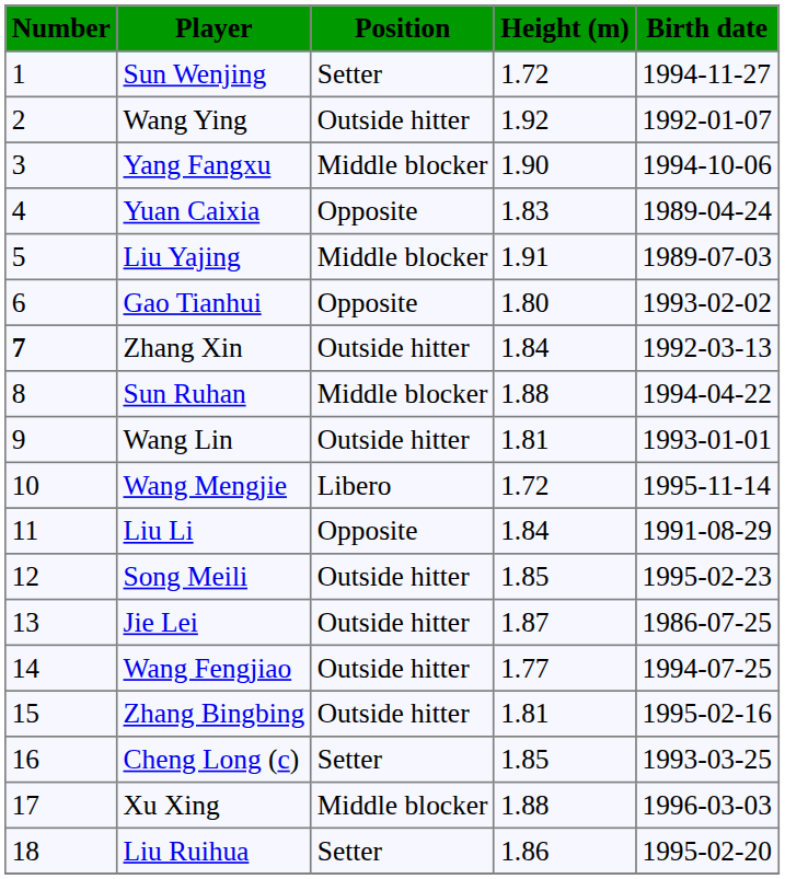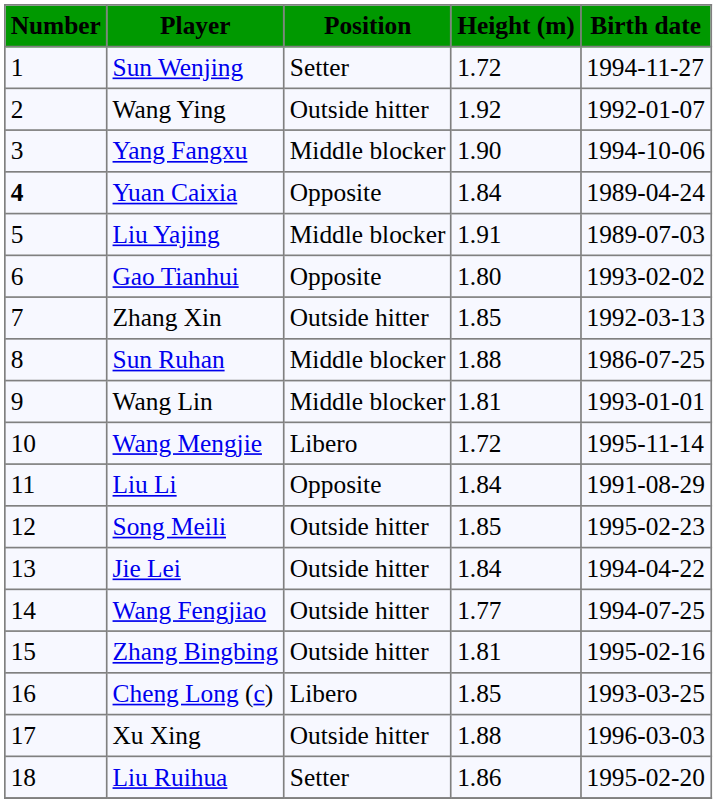Yuan Caixia | Number: normal -> bold
Yuan Caixia | Height (m): 1.83 -> 1.84
Zhang Xin | Number: bold -> normal
Zhang Xin | Height (m): 1.84 -> 1.85
Sun Ruhan | Birth date: 1994-04-22 -> 1986-07-25
Wang Lin | Position: Outside hitter -> Middle blocker
Jie Lei | Height (m): 1.87 -> 1.84
Jie Lei | Birth date: 1986-07-25 -> 1994-04-22
Cheng Long (c) | Position: Setter -> Libero
Xu Xing | Position: Middle blocker -> Outside hitter
